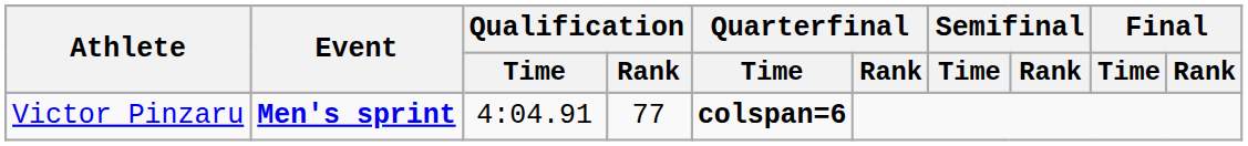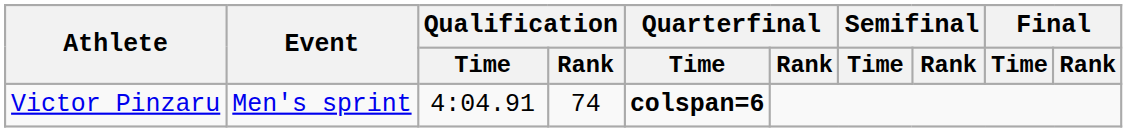Victor Pinzaru | Event: bold -> normal
Victor Pinzaru | Qualification / Rank: 77 -> 74
